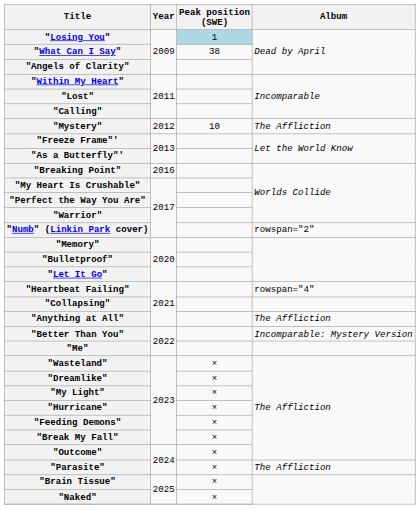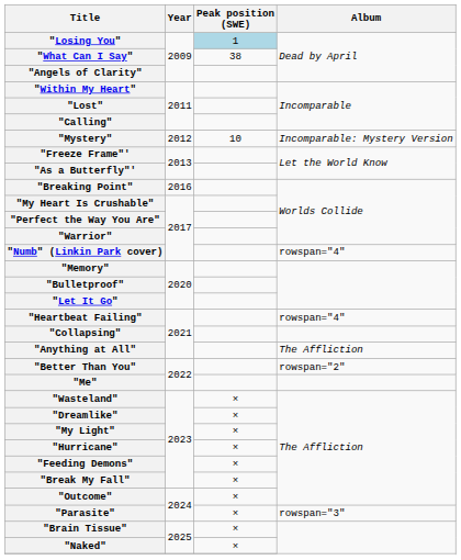"Mystery" | Album: The Affliction -> Incomparable: Mystery Version
"Numb" (Linkin Park cover) | Album: rowspan="2" -> rowspan="4"
"Better Than You" | Album: Incomparable: Mystery Version -> rowspan="2"
"Parasite" | Album: The Affliction -> rowspan="3"
